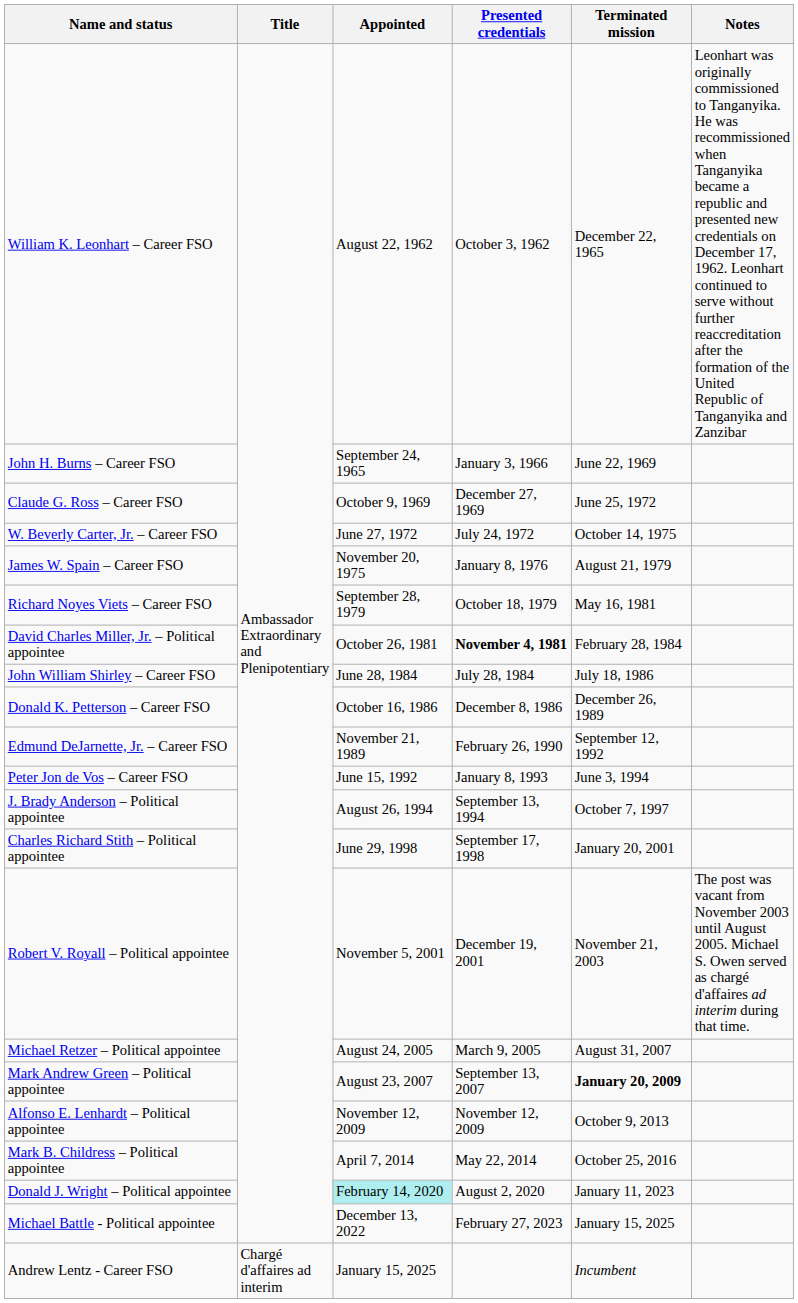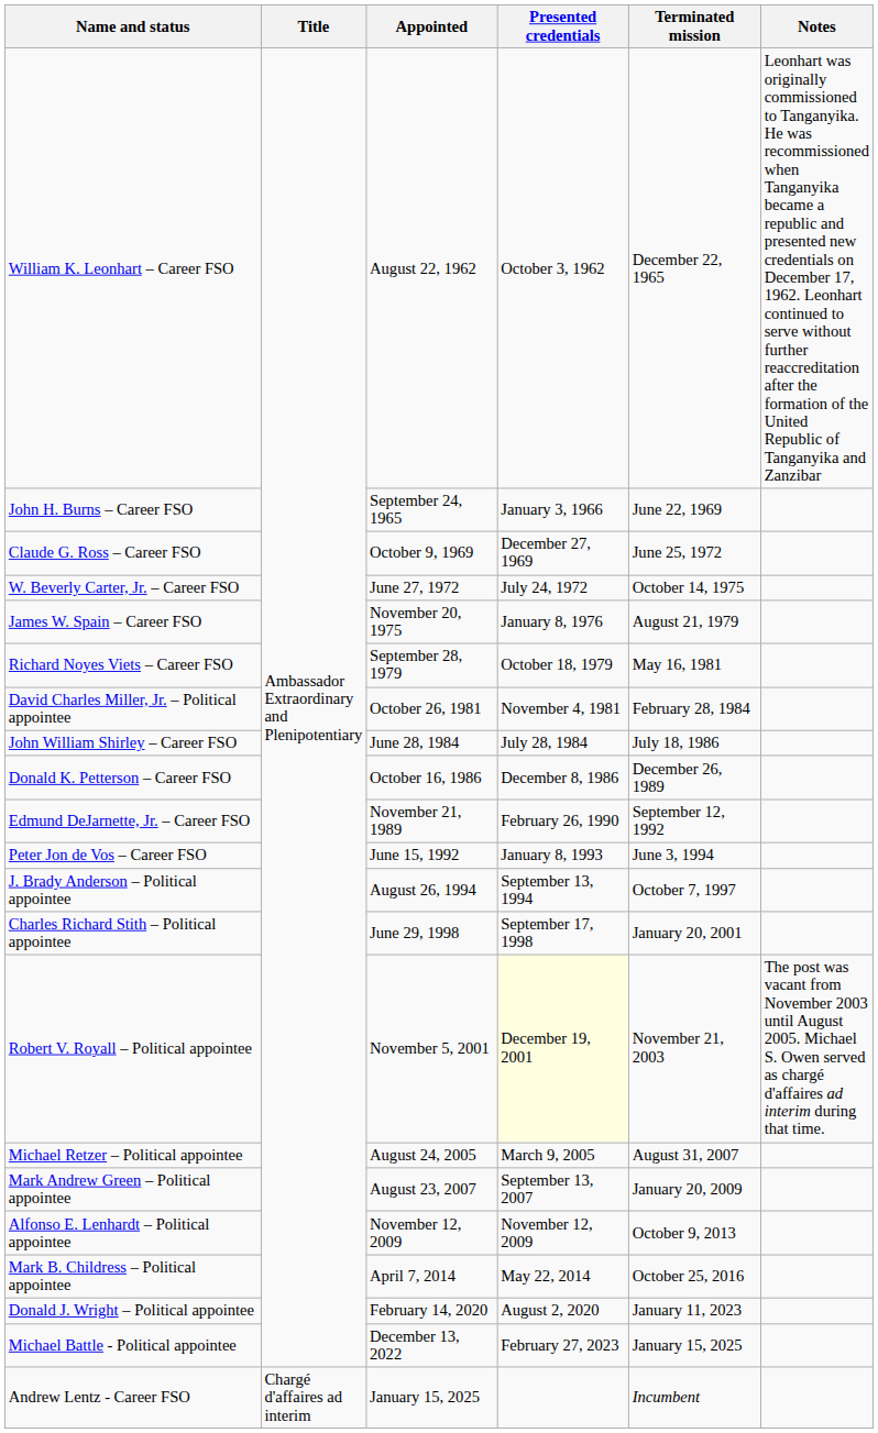David Charles Miller, Jr. – Political appointee | Presented credentials: bold -> normal
Robert V. Royall – Political appointee | Presented credentials: no background -> lightyellow background
Mark Andrew Green – Political appointee | Terminated mission: bold -> normal
Donald J. Wright – Political appointee | Appointed: paleturquoise background -> no background
